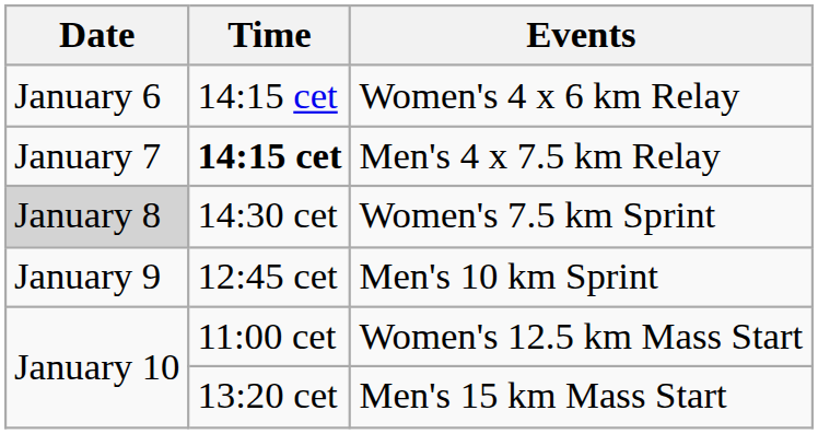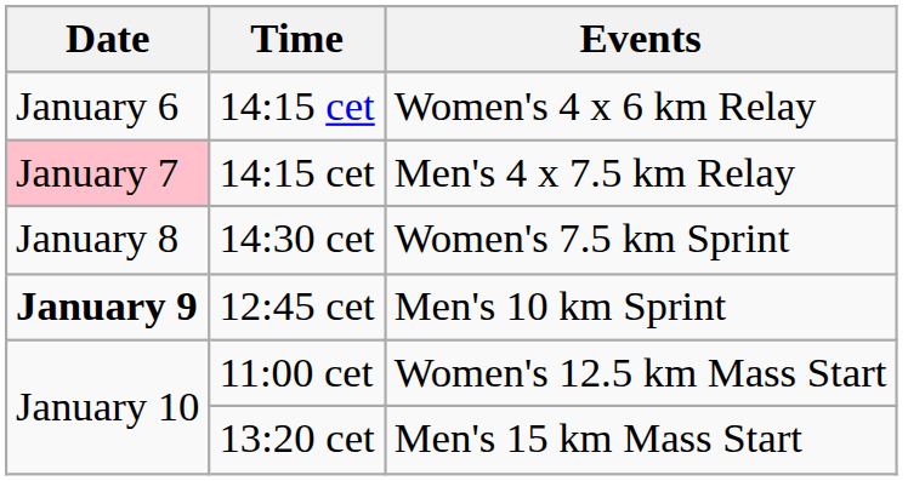Men's 4 x 7.5 km Relay | Date: no background -> pink background
Men's 4 x 7.5 km Relay | Time: bold -> normal
Women's 7.5 km Sprint | Date: lightgrey background -> no background
Men's 10 km Sprint | Date: normal -> bold
